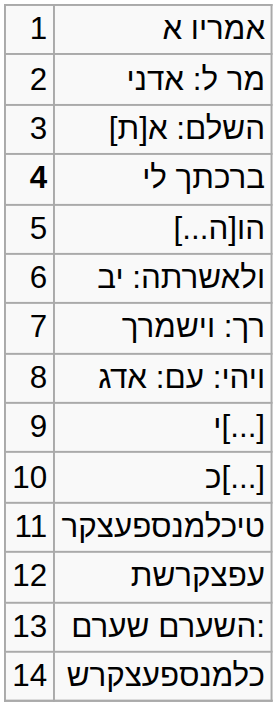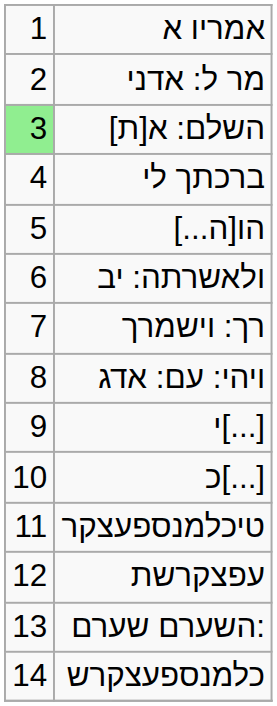השלם: א[ת] | column 1: no background -> lightgreen background
ברכתך לי | column 1: bold -> normal
